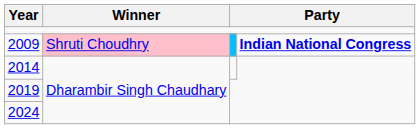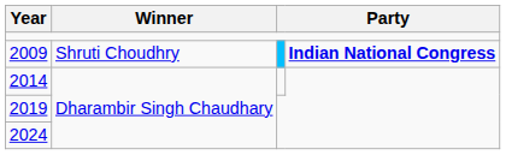2009 | Winner: pink background -> no background
